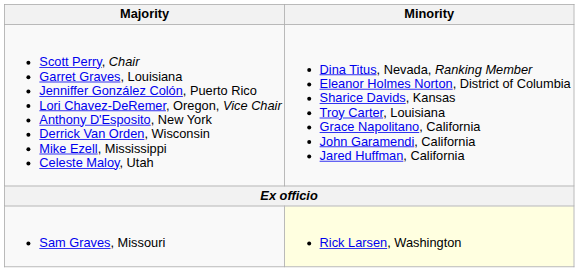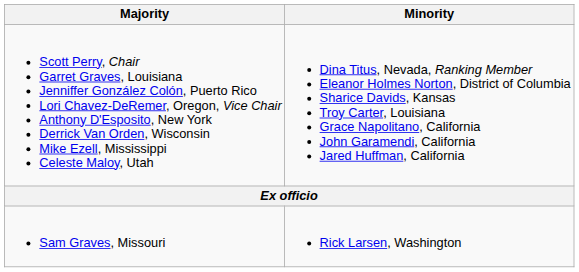Sam Graves, Missouri | Minority: lightyellow background -> no background
